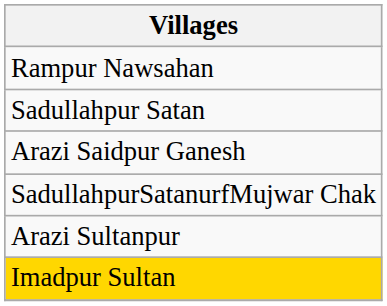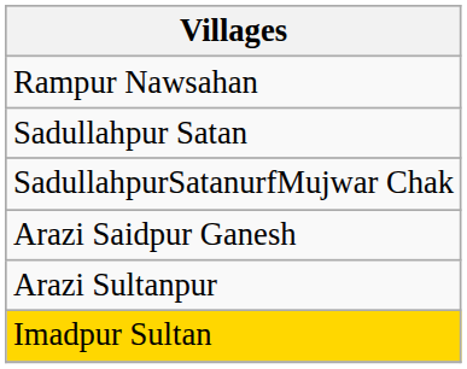row 4 | column 1: Arazi Saidpur Ganesh -> SadullahpurSatanurfMujwar Chak
row 5 | column 1: SadullahpurSatanurfMujwar Chak -> Arazi Saidpur Ganesh
